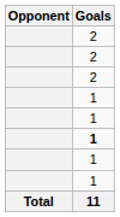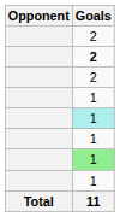row 3 | Goals: normal -> bold
row 6 | Goals: no background -> paleturquoise background
row 7 | Goals: bold -> normal
row 8 | Goals: no background -> lightgreen background
